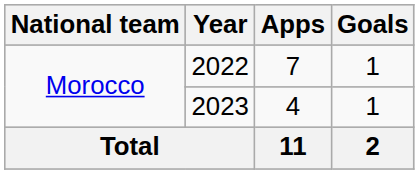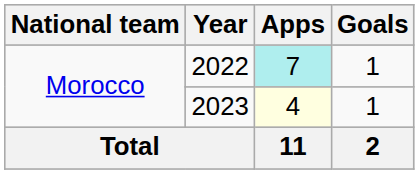2022 | Apps: no background -> paleturquoise background
2023 | Apps: no background -> lightyellow background
